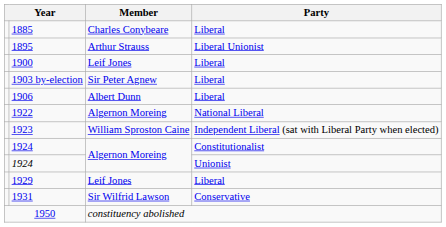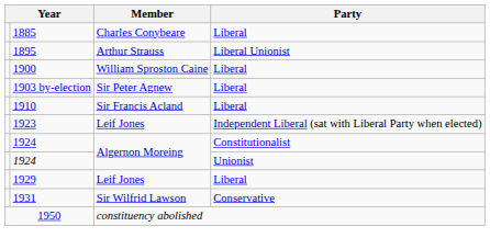1900 | Member: Leif Jones -> William Sproston Caine
- row: 1906 | Albert Dunn | Liberal
+ row: 1910 | Sir Francis Acland | Liberal
- row: 1922 | Algernon Moreing | National Liberal
1923 | Member: William Sproston Caine -> Leif Jones
